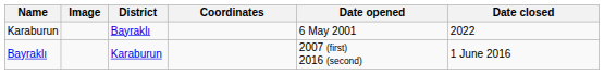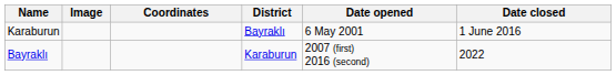columns swapped: Coordinates <-> District
row 2 | Date closed: 2022 -> 1 June 2016
row 3 | Date closed: 1 June 2016 -> 2022
